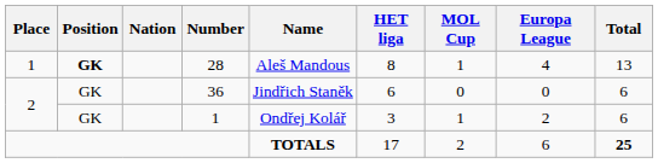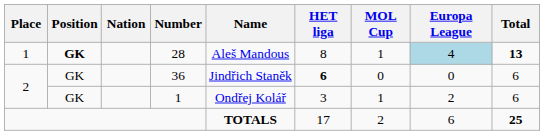28 | Europa League: no background -> lightblue background
28 | Total: normal -> bold
36 | HET liga: normal -> bold
